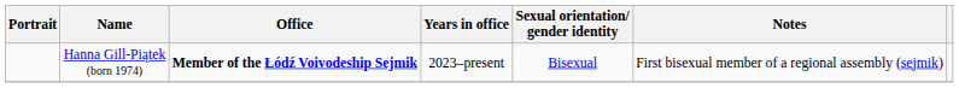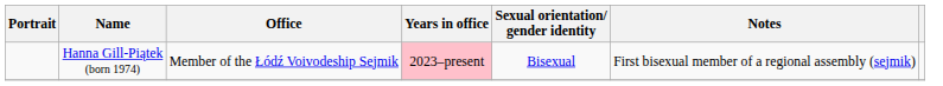Hanna Gill-Piątek (born 1974) | Office: bold -> normal
Hanna Gill-Piątek (born 1974) | Years in office: no background -> pink background
